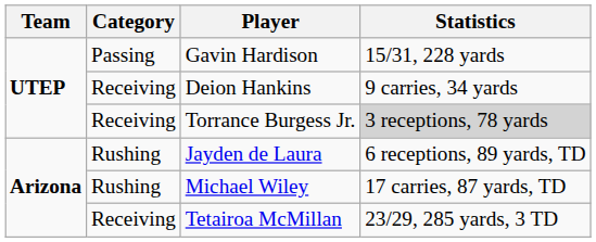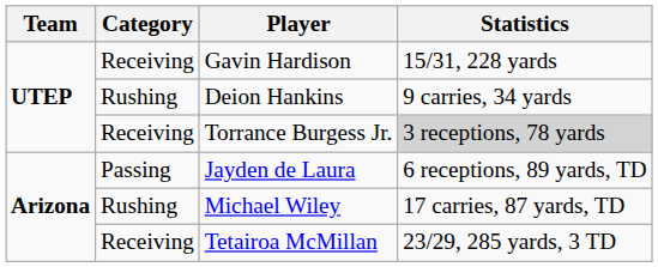Gavin Hardison | Category: Passing -> Receiving
Deion Hankins | Category: Receiving -> Rushing
Jayden de Laura | Category: Rushing -> Passing
